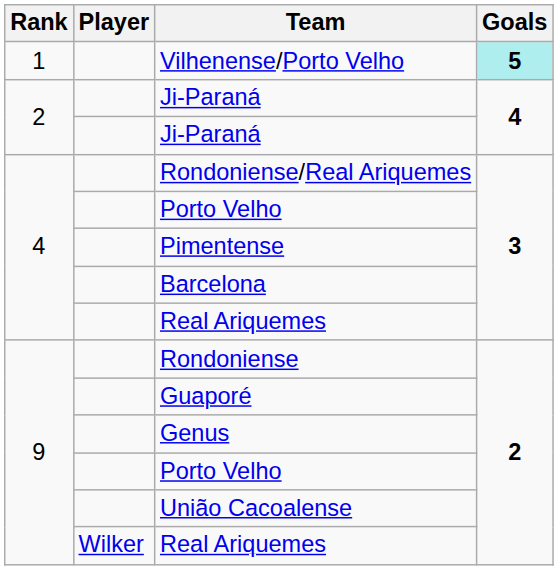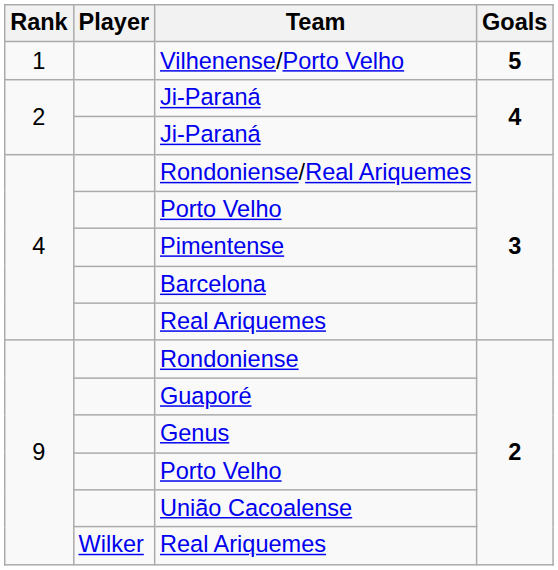Vilhenense/Porto Velho | Goals: paleturquoise background -> no background
